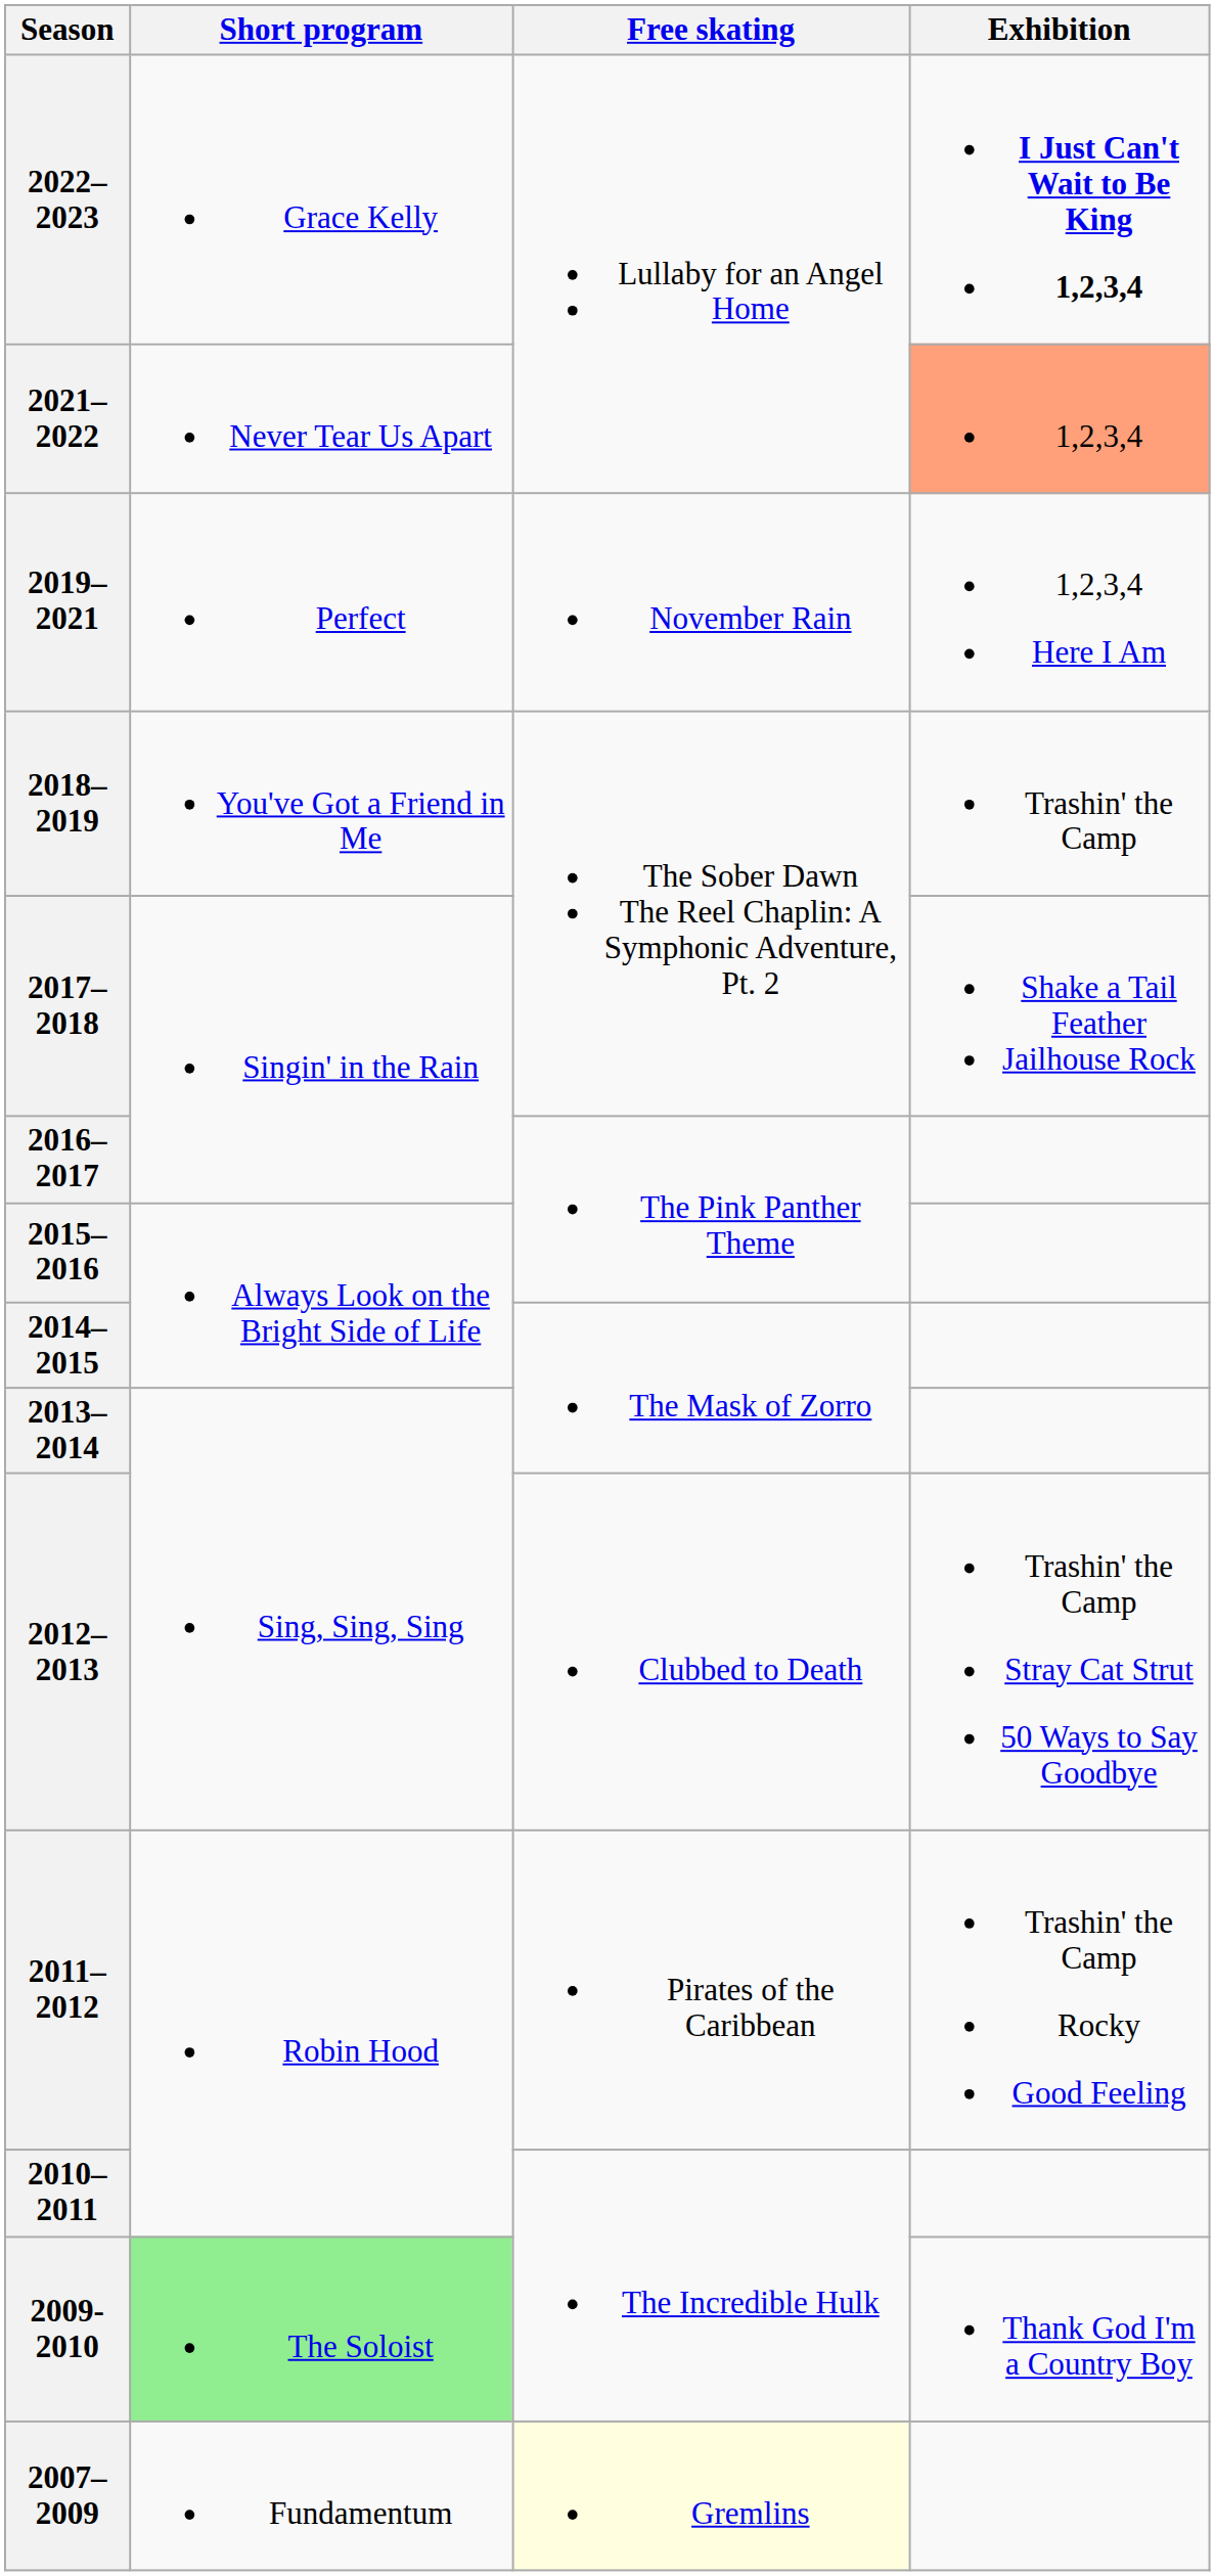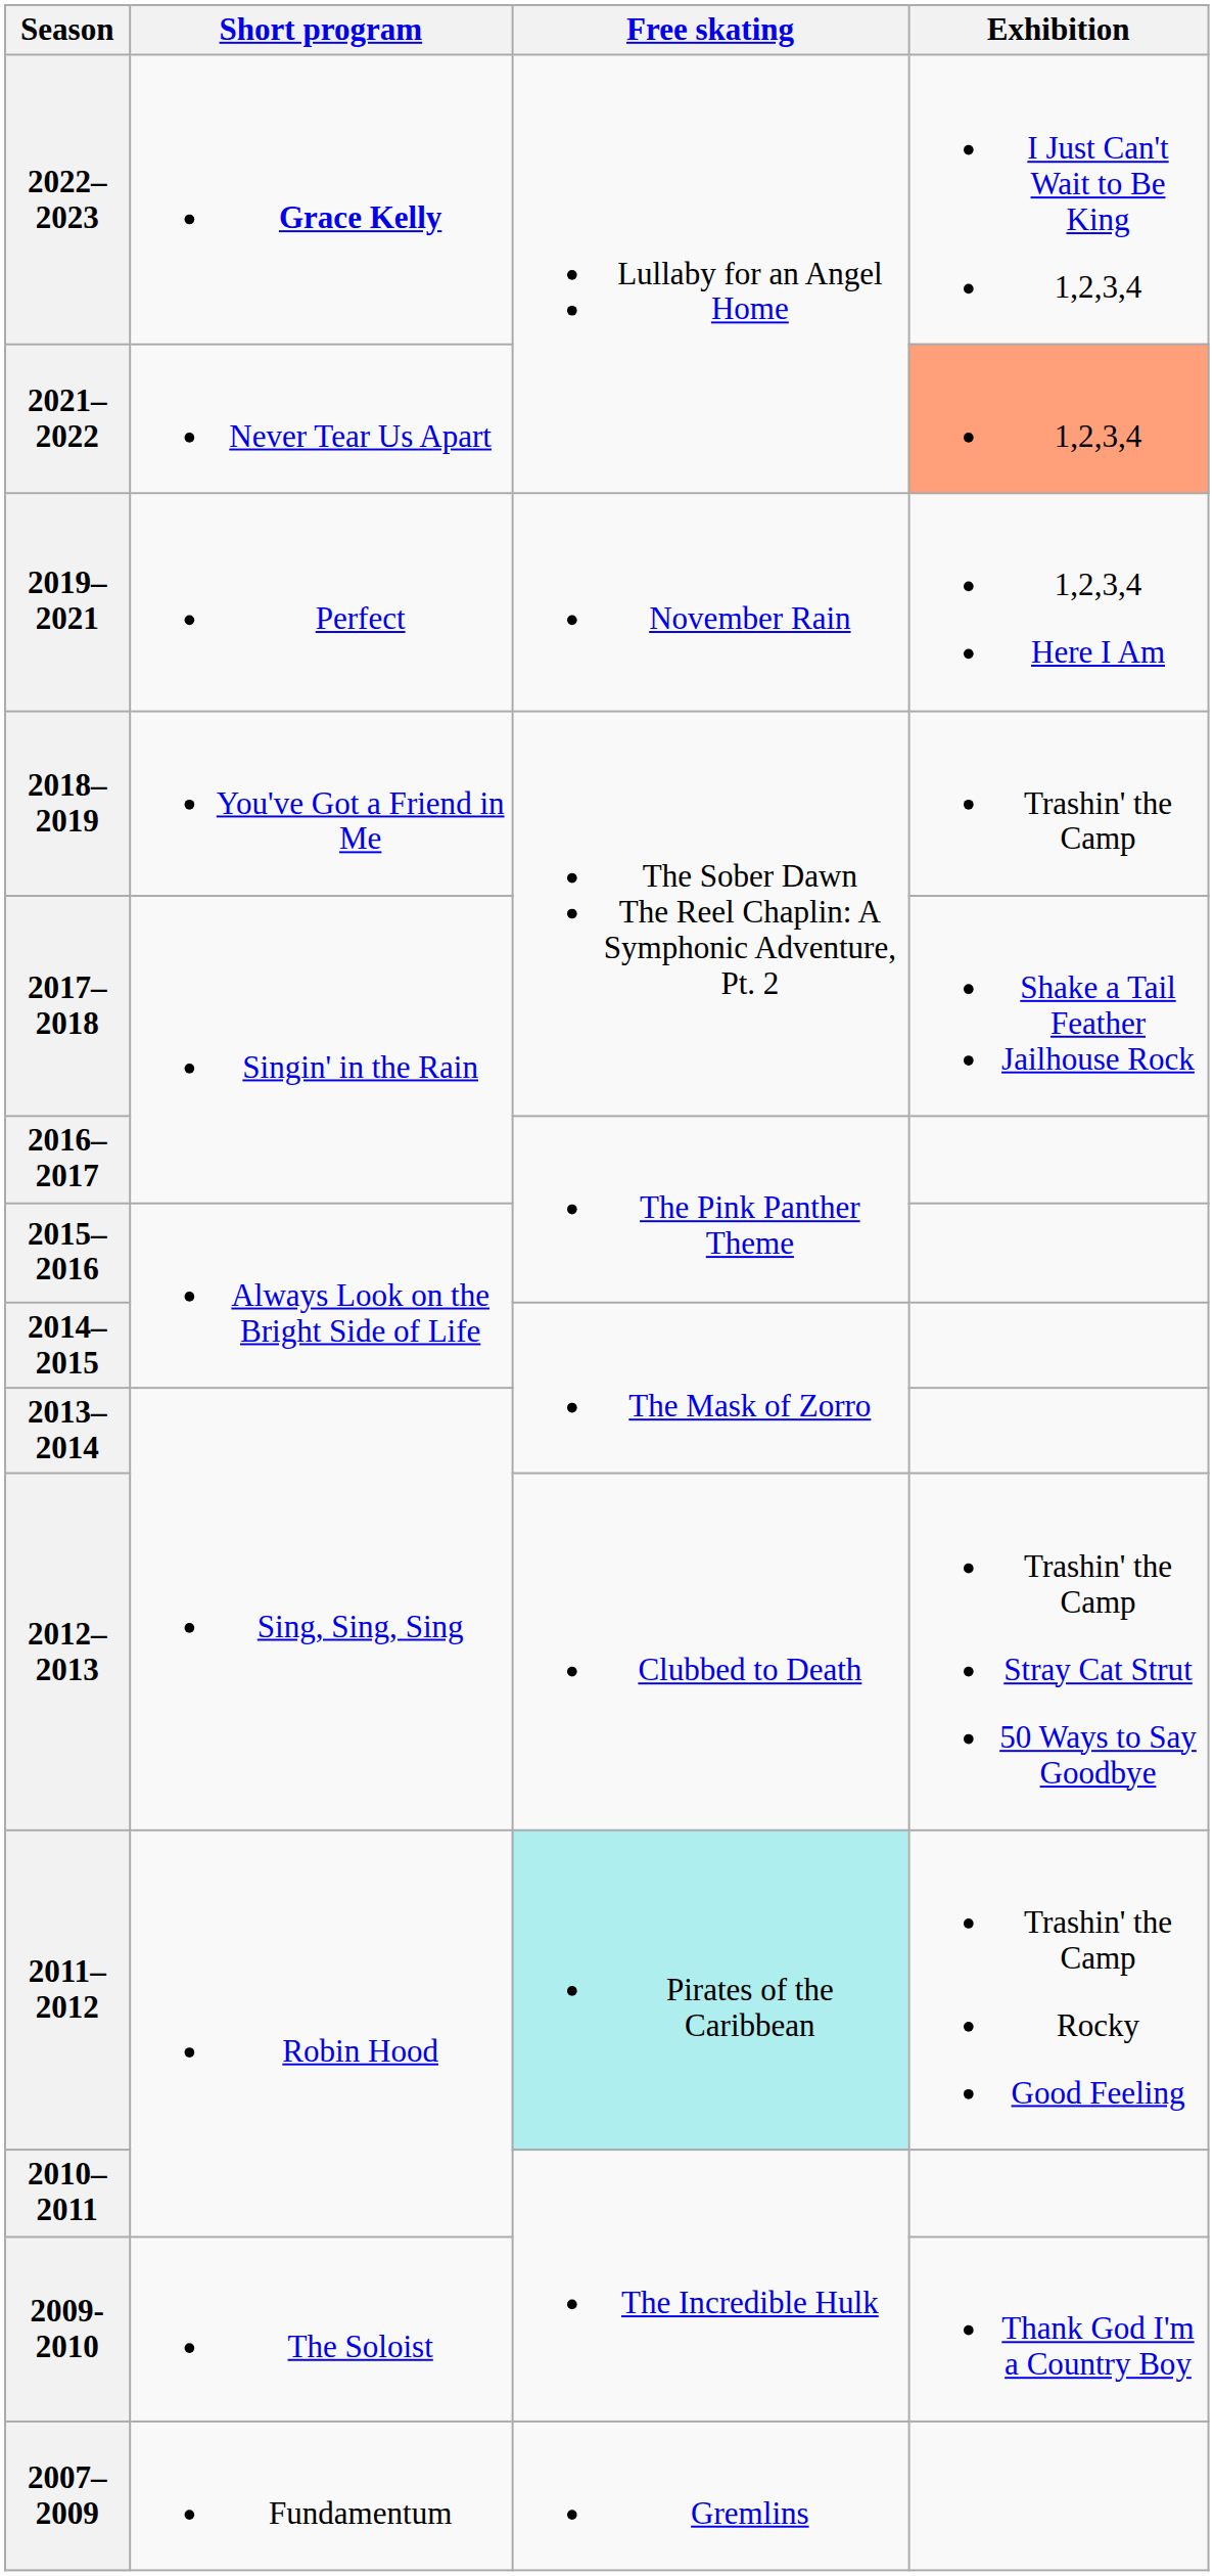2022–2023 | Short program: normal -> bold
2022–2023 | Exhibition: bold -> normal
2011–2012 | Free skating: no background -> paleturquoise background
2009-2010 | Short program: lightgreen background -> no background
2007–2009 | Free skating: lightyellow background -> no background
